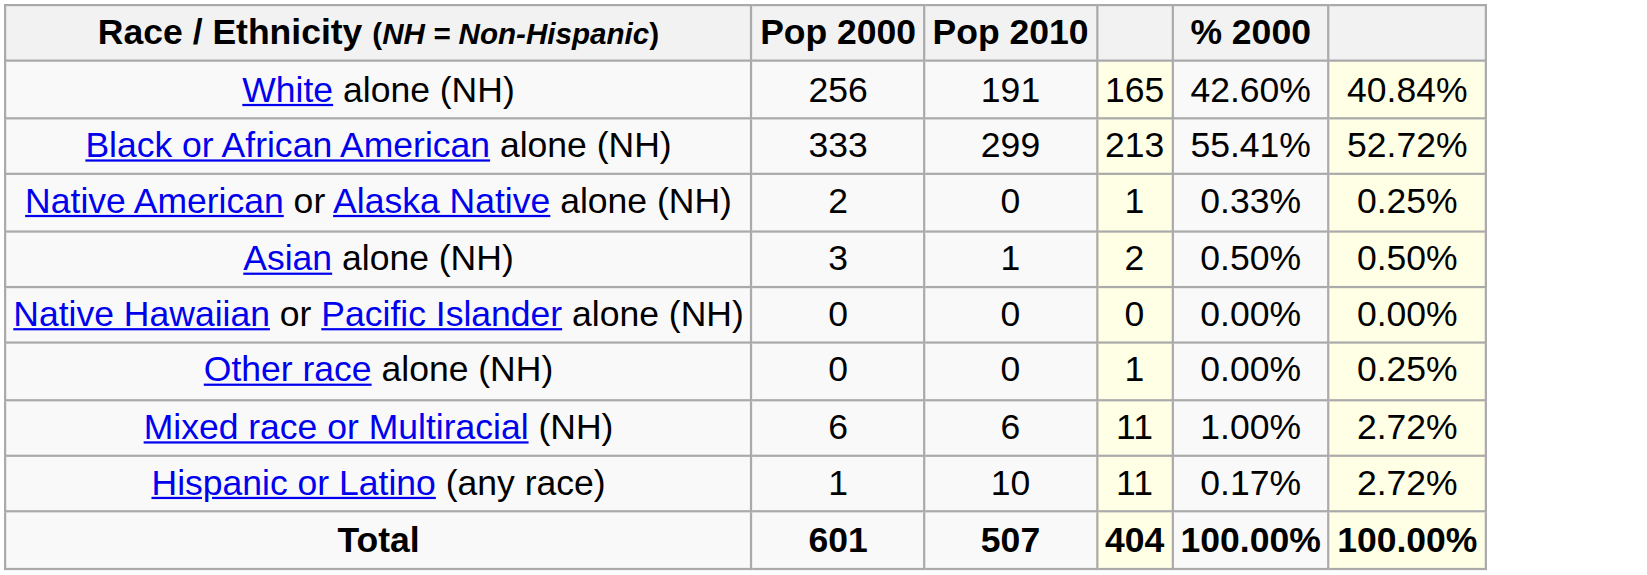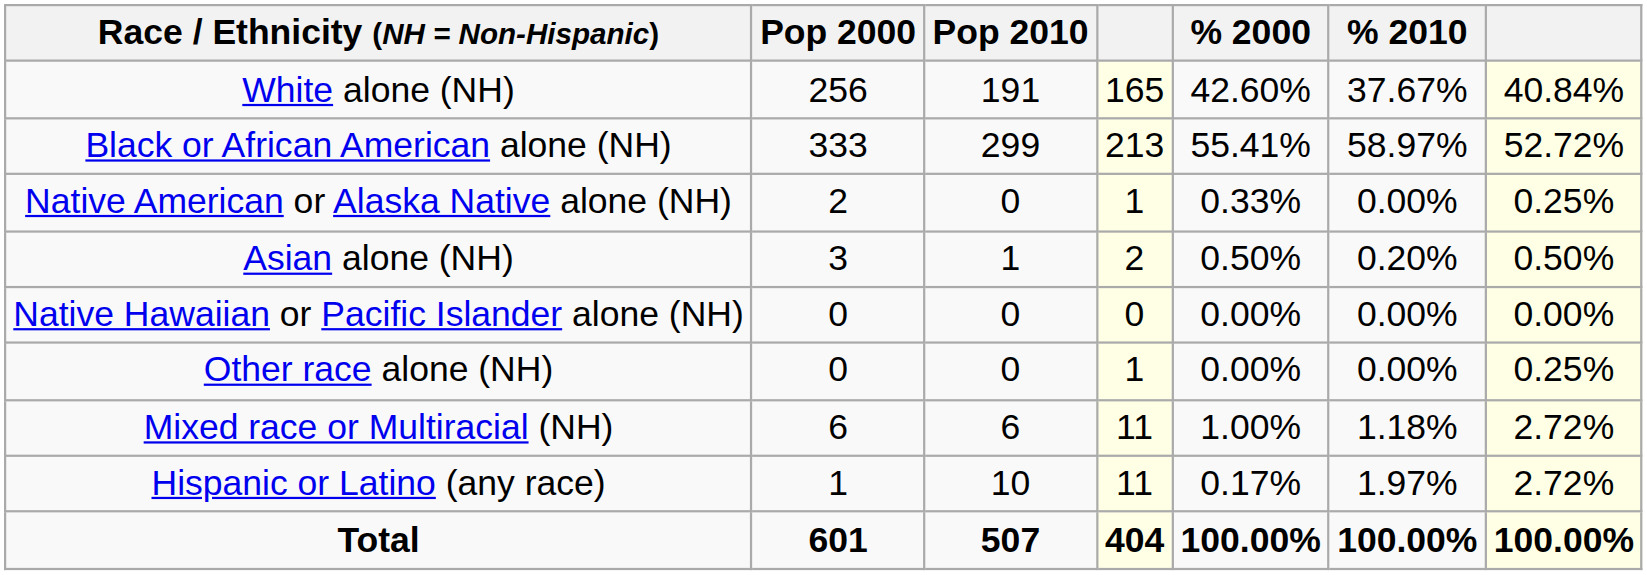+ column: % 2010 | 37.67% | 58.97% | 0.00% | 0.20% | 0.00% | 0.00% | 1.18% | 1.97% | 100.00%
